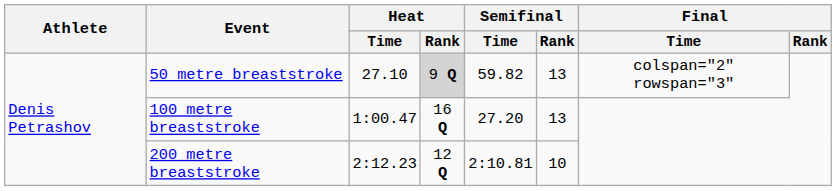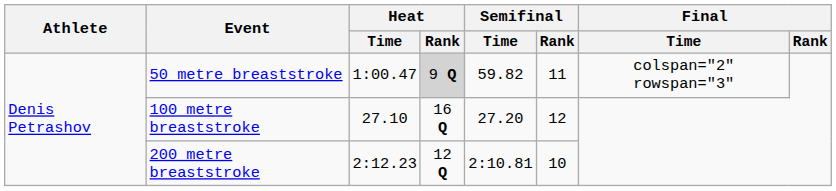50 metre breaststroke | Heat / Time: 27.10 -> 1:00.47
50 metre breaststroke | Semifinal / Rank: 13 -> 11
100 metre breaststroke | Heat / Time: 1:00.47 -> 27.10
100 metre breaststroke | Semifinal / Rank: 13 -> 12
